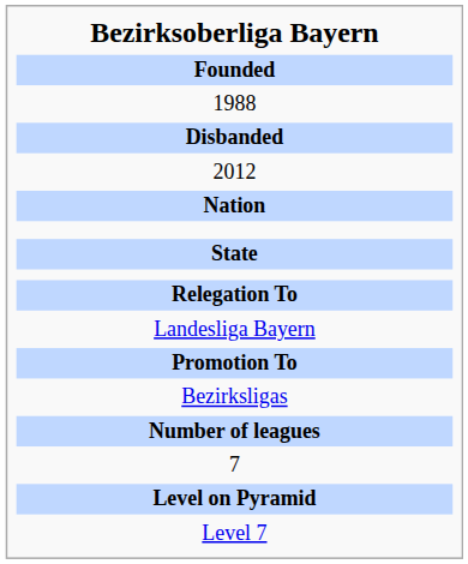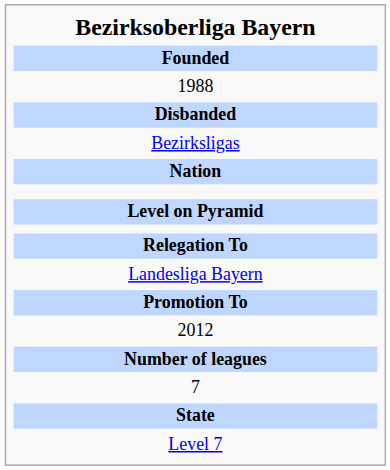row 5 | column 1: 2012 -> Bezirksligas
row 7 | column 1: State -> Level on Pyramid
row 11 | column 1: Bezirksligas -> 2012
row 14 | column 1: Level on Pyramid -> State
